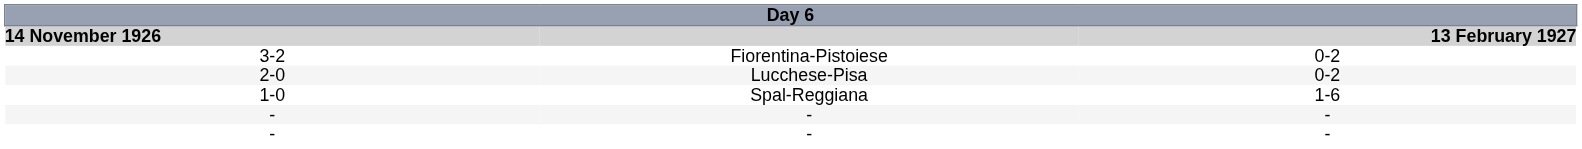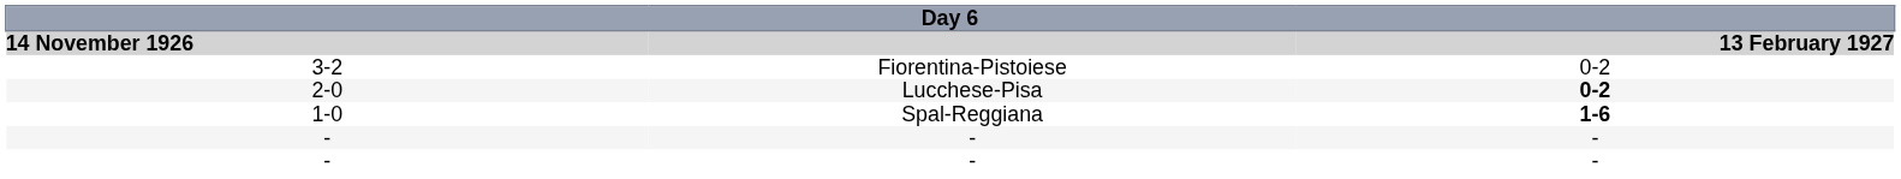2-0 | column 3: normal -> bold
1-0 | column 3: normal -> bold
